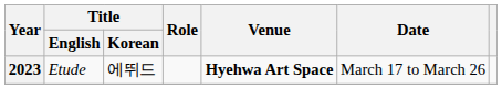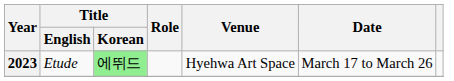2023 | Title / Korean: no background -> lightgreen background
2023 | Venue: bold -> normal
